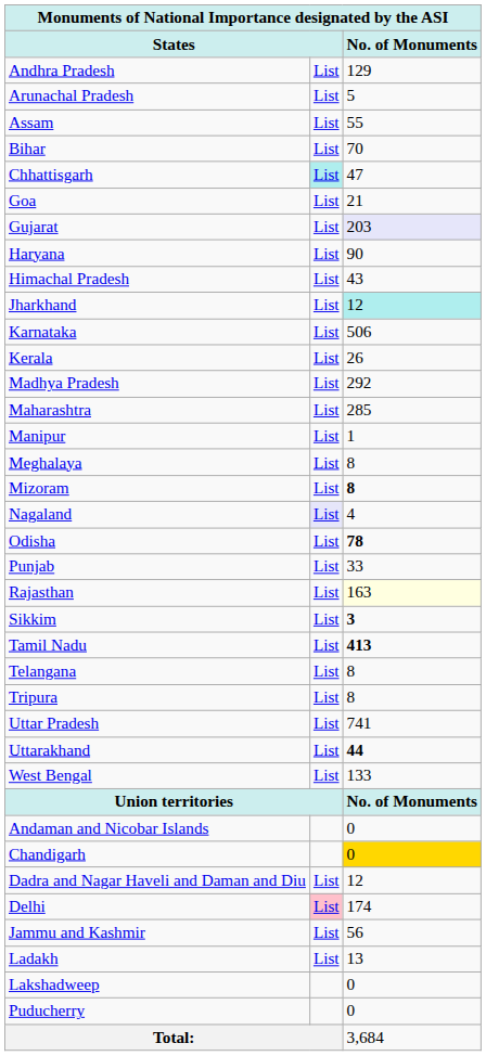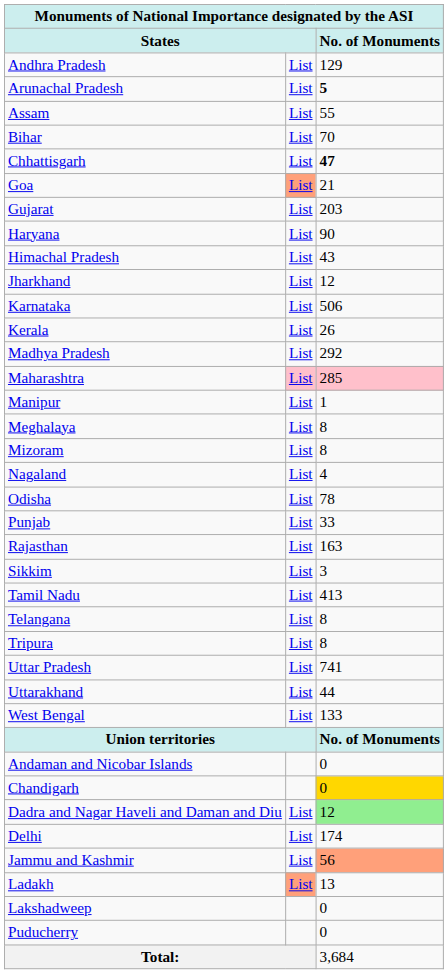Arunachal Pradesh | No. of Monuments: normal -> bold
Chhattisgarh | column 2: paleturquoise background -> no background
Chhattisgarh | No. of Monuments: normal -> bold
Goa | column 2: no background -> lightsalmon background
Gujarat | No. of Monuments: lavender background -> no background
Jharkhand | No. of Monuments: paleturquoise background -> no background
Maharashtra | column 2: no background -> pink background
Maharashtra | No. of Monuments: no background -> pink background
Mizoram | No. of Monuments: bold -> normal
Nagaland | column 2: lavender background -> no background
Odisha | No. of Monuments: bold -> normal
Rajasthan | No. of Monuments: lightyellow background -> no background
Sikkim | No. of Monuments: bold -> normal
Tamil Nadu | No. of Monuments: bold -> normal
Uttarakhand | No. of Monuments: bold -> normal
Dadra and Nagar Haveli and Daman and Diu | No. of Monuments: no background -> lightgreen background
Delhi | column 2: pink background -> no background
Jammu and Kashmir | No. of Monuments: no background -> lightsalmon background
Ladakh | column 2: no background -> lightsalmon background
